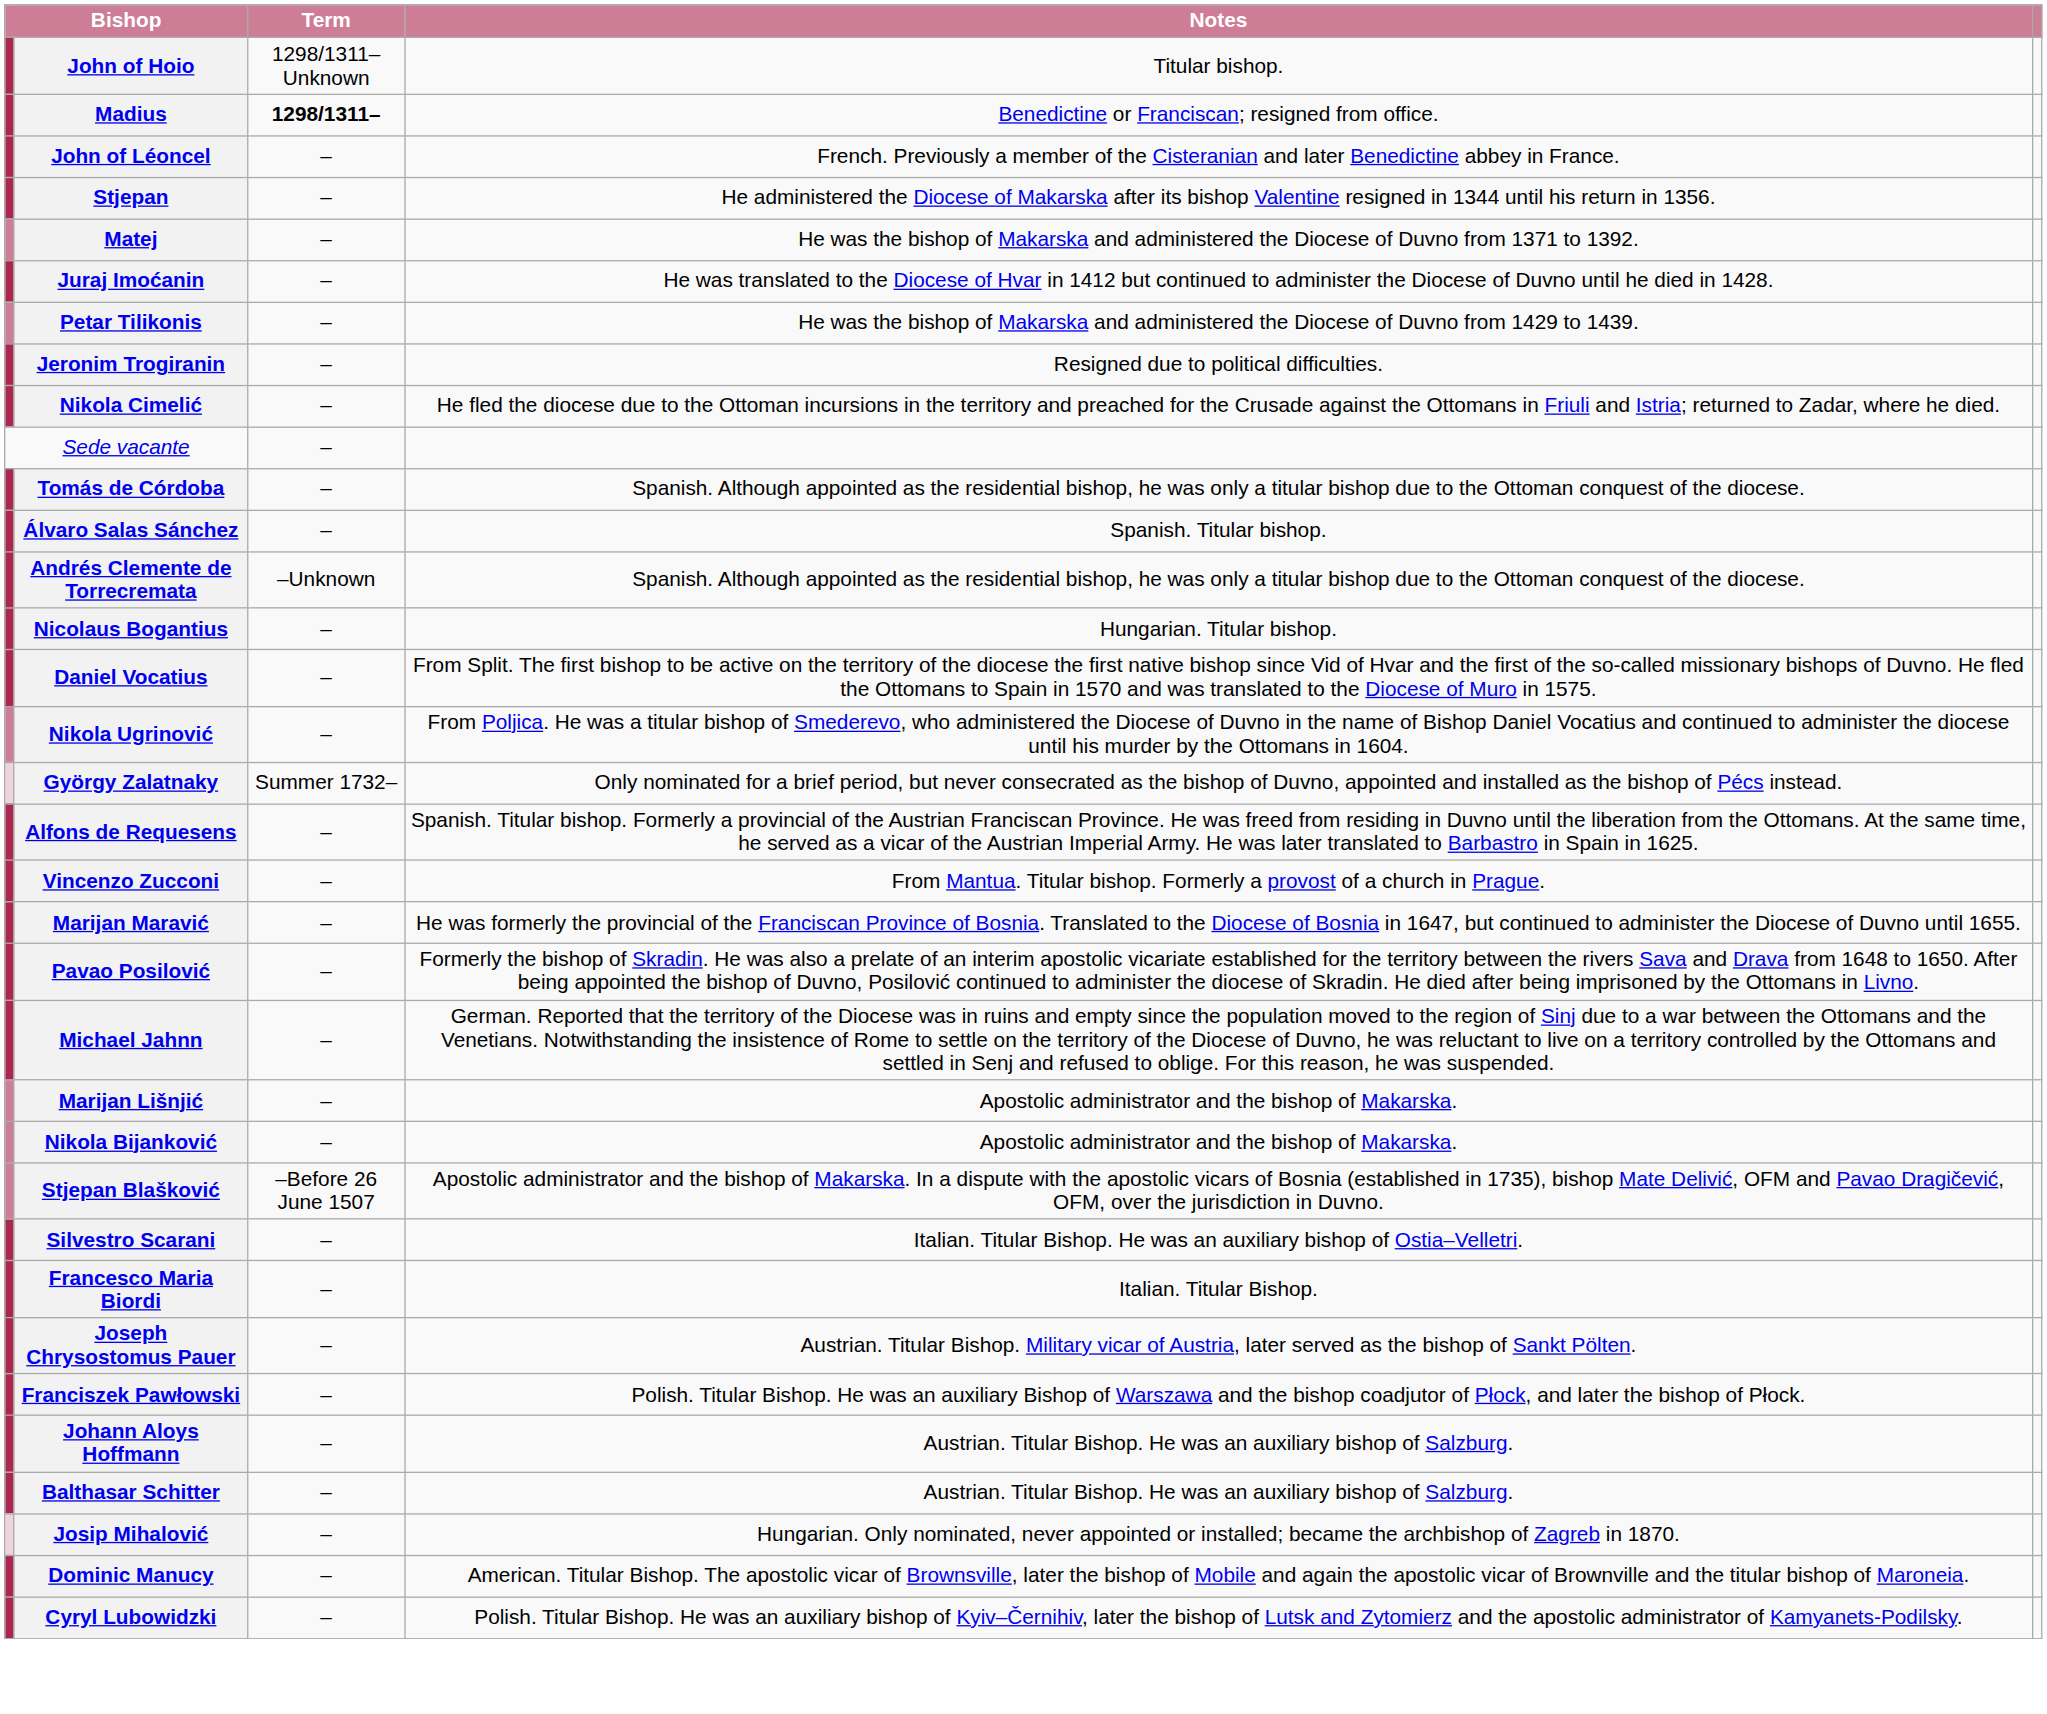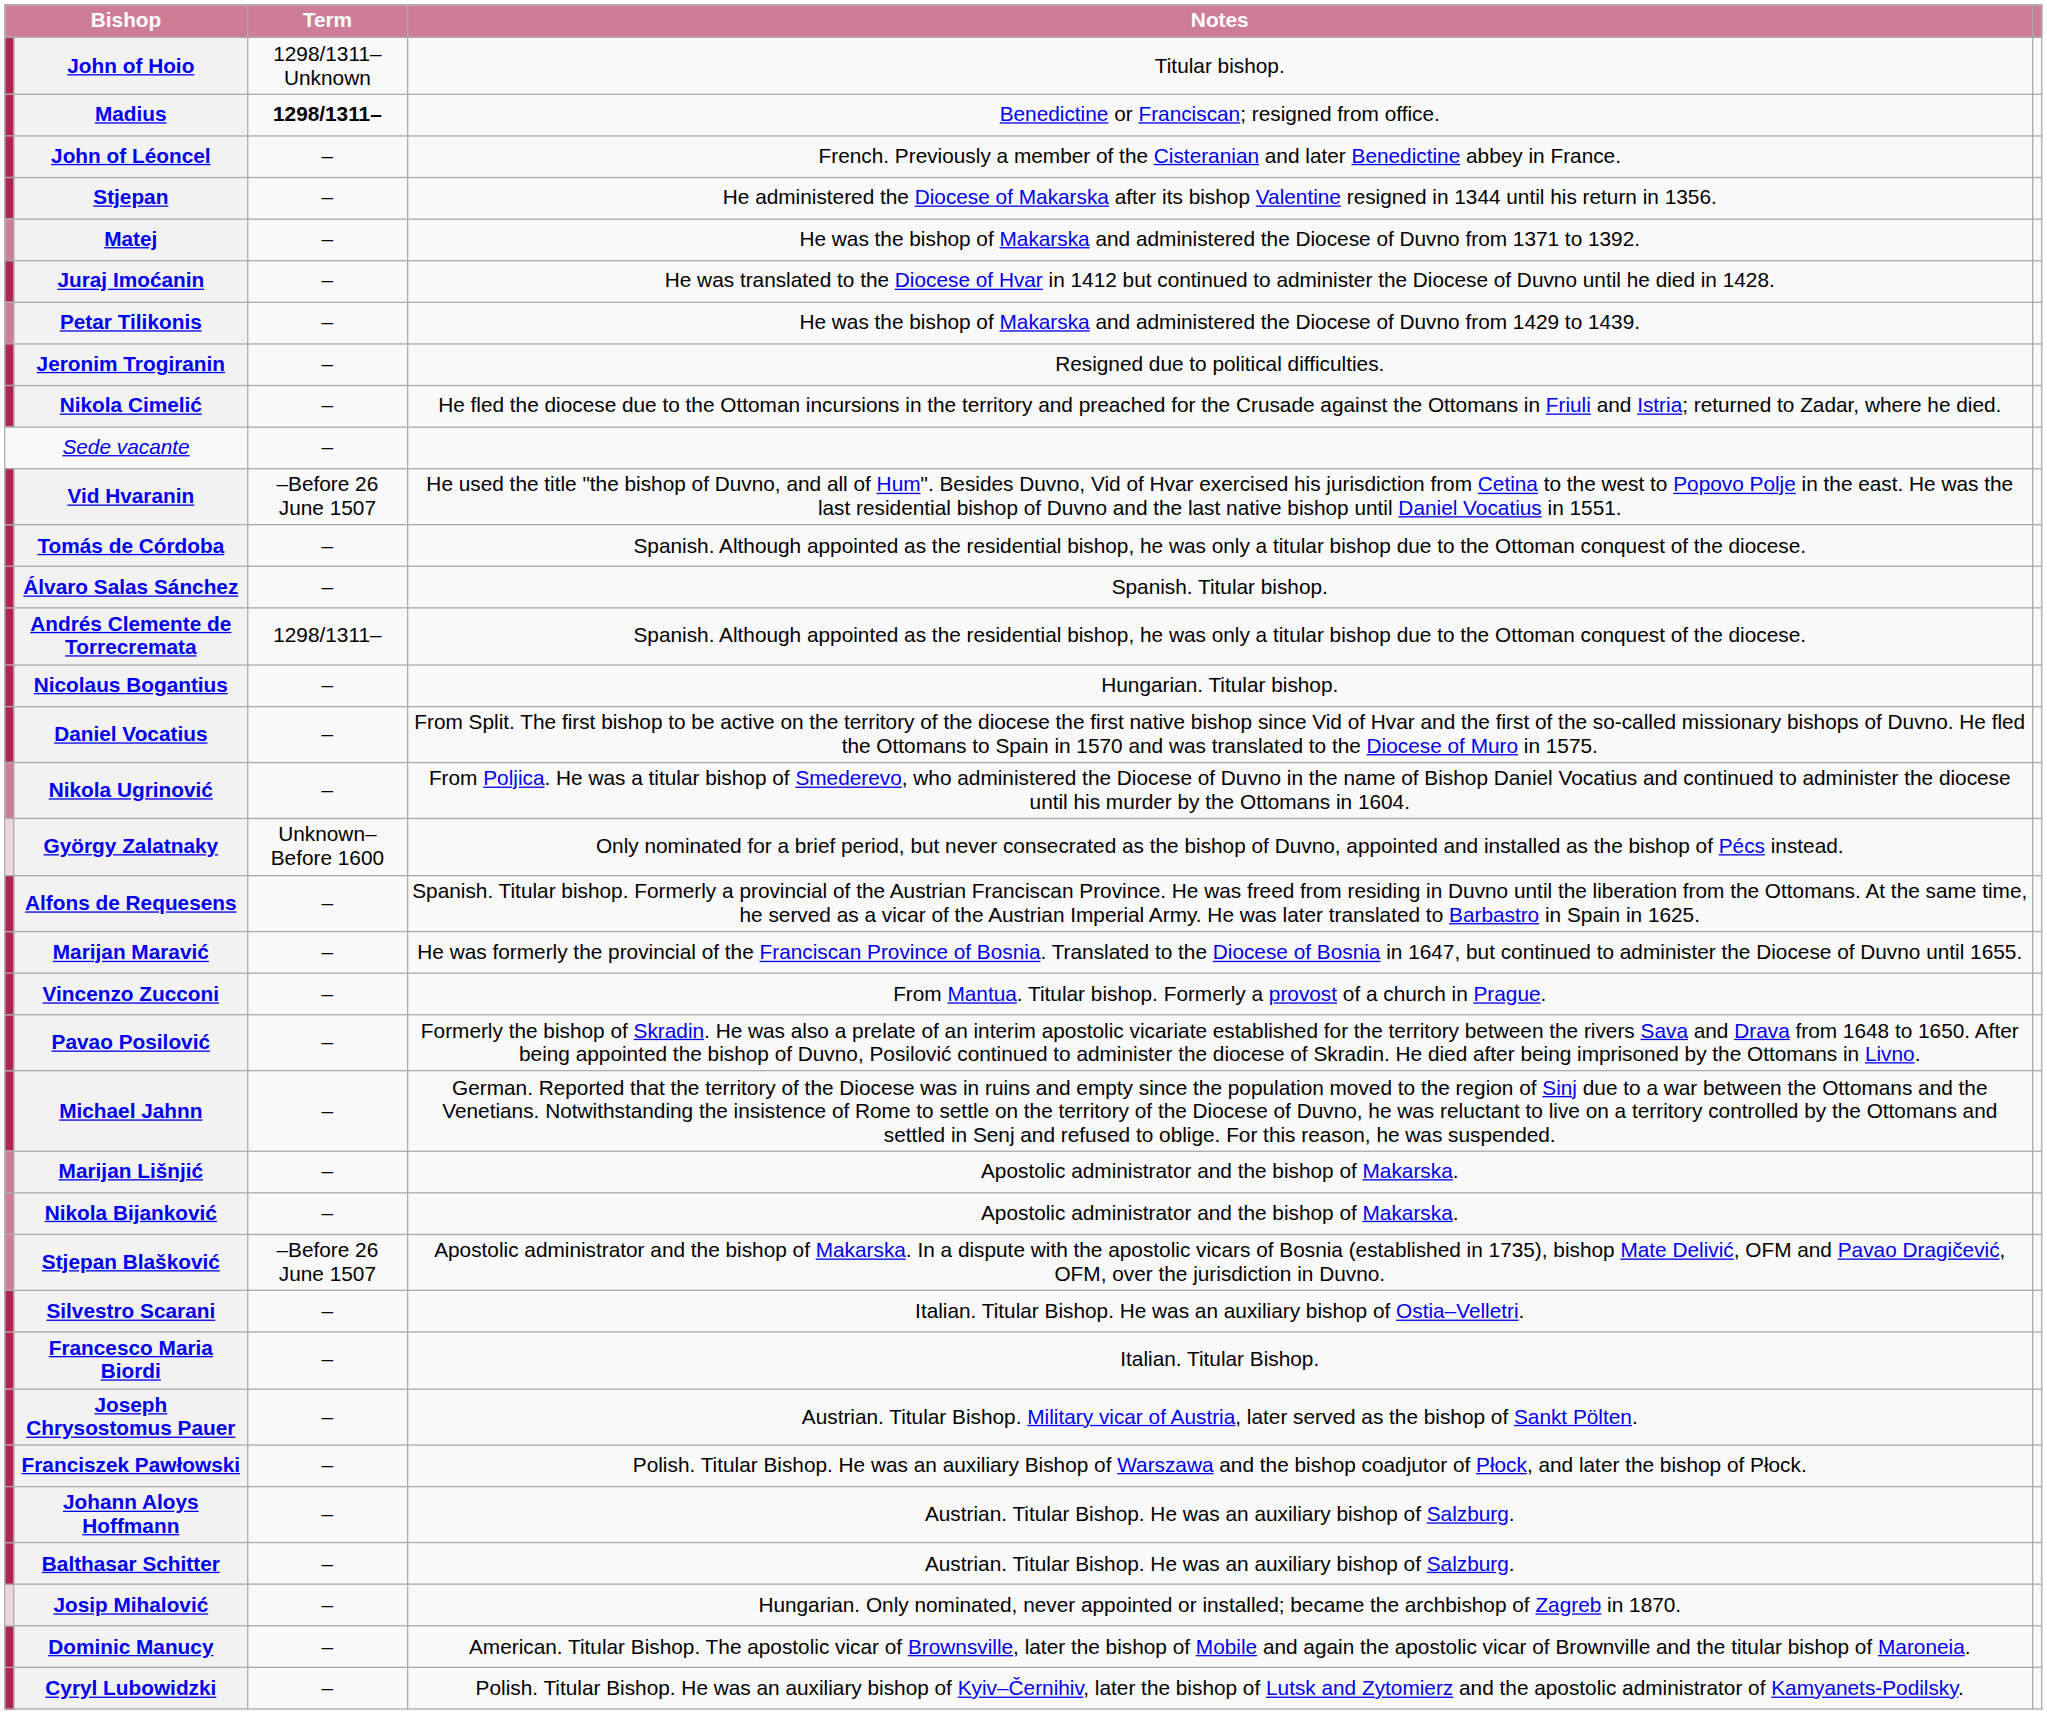+ row: Vid Hvaranin | –Before 26 June 1507 | He used the title "the bishop of Duvno, and all of Hum". Besides Duvno, Vid of Hvar exercised his jurisdiction from Cetina to the west to Popovo Polje in the east. He was the last residential bishop of Duvno and the last native bishop until Daniel Vocatius in 1551.
Andrés Clemente de Torrecremata | Term: –Unknown -> 1298/1311–
György Zalatnaky | Term: Summer 1732– -> Unknown–Before 1600
rows swapped: Vincenzo Zucconi <-> Marijan Maravić
